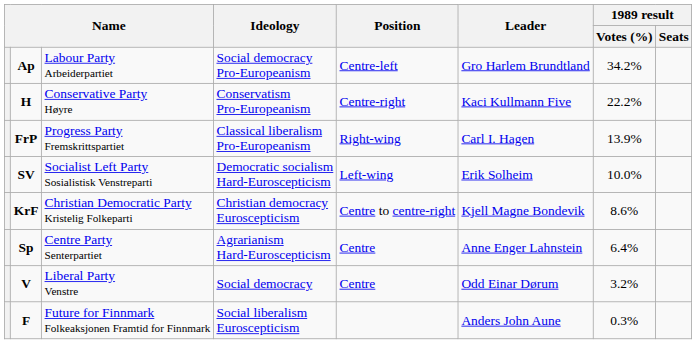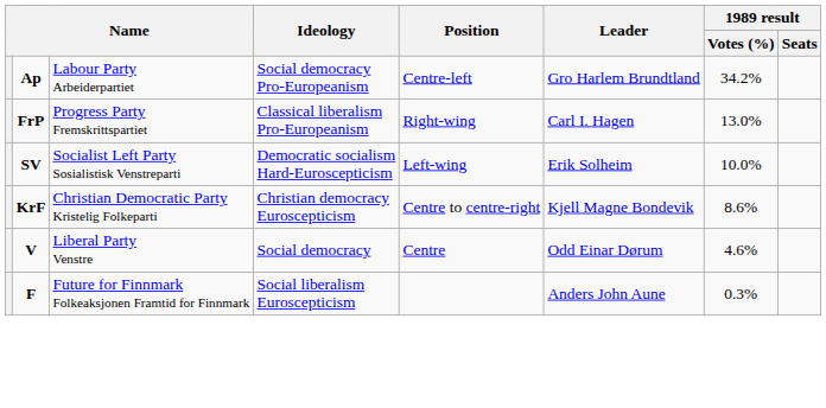- row: H | Conservative Party Høyre | Conservatism Pro-Europeanism | Centre-right | Kaci Kullmann Five | 22.2%
FrP | 1989 result / Votes (%): 13.9% -> 13.0%
- row: Sp | Centre Party Senterpartiet | Agrarianism Hard-Euroscepticism | Centre | Anne Enger Lahnstein | 6.4%
V | 1989 result / Votes (%): 3.2% -> 4.6%
